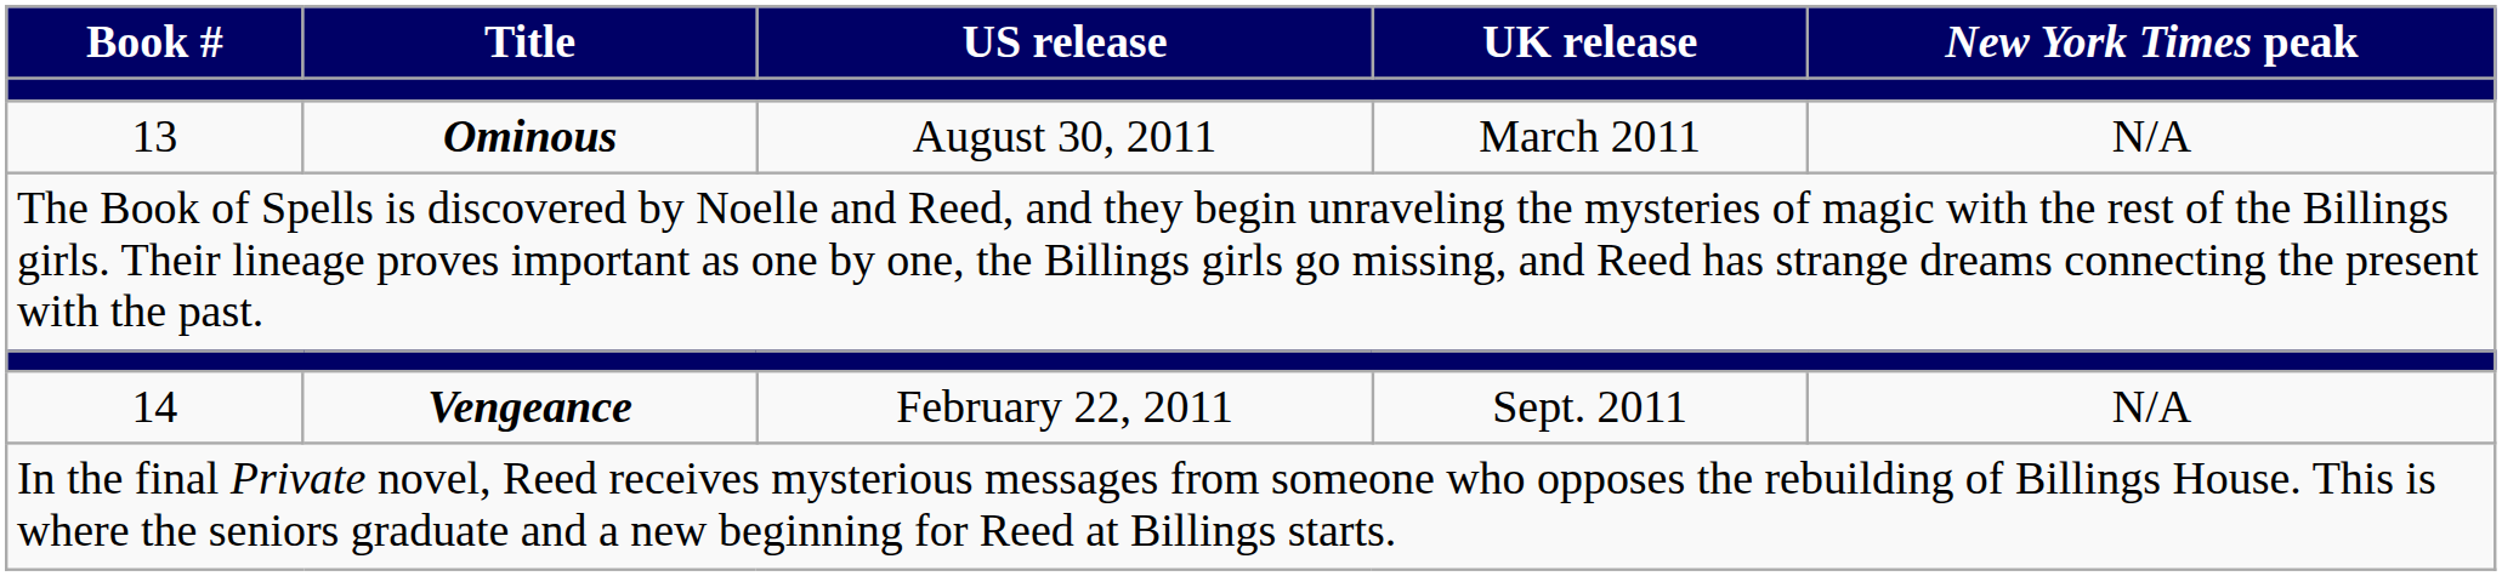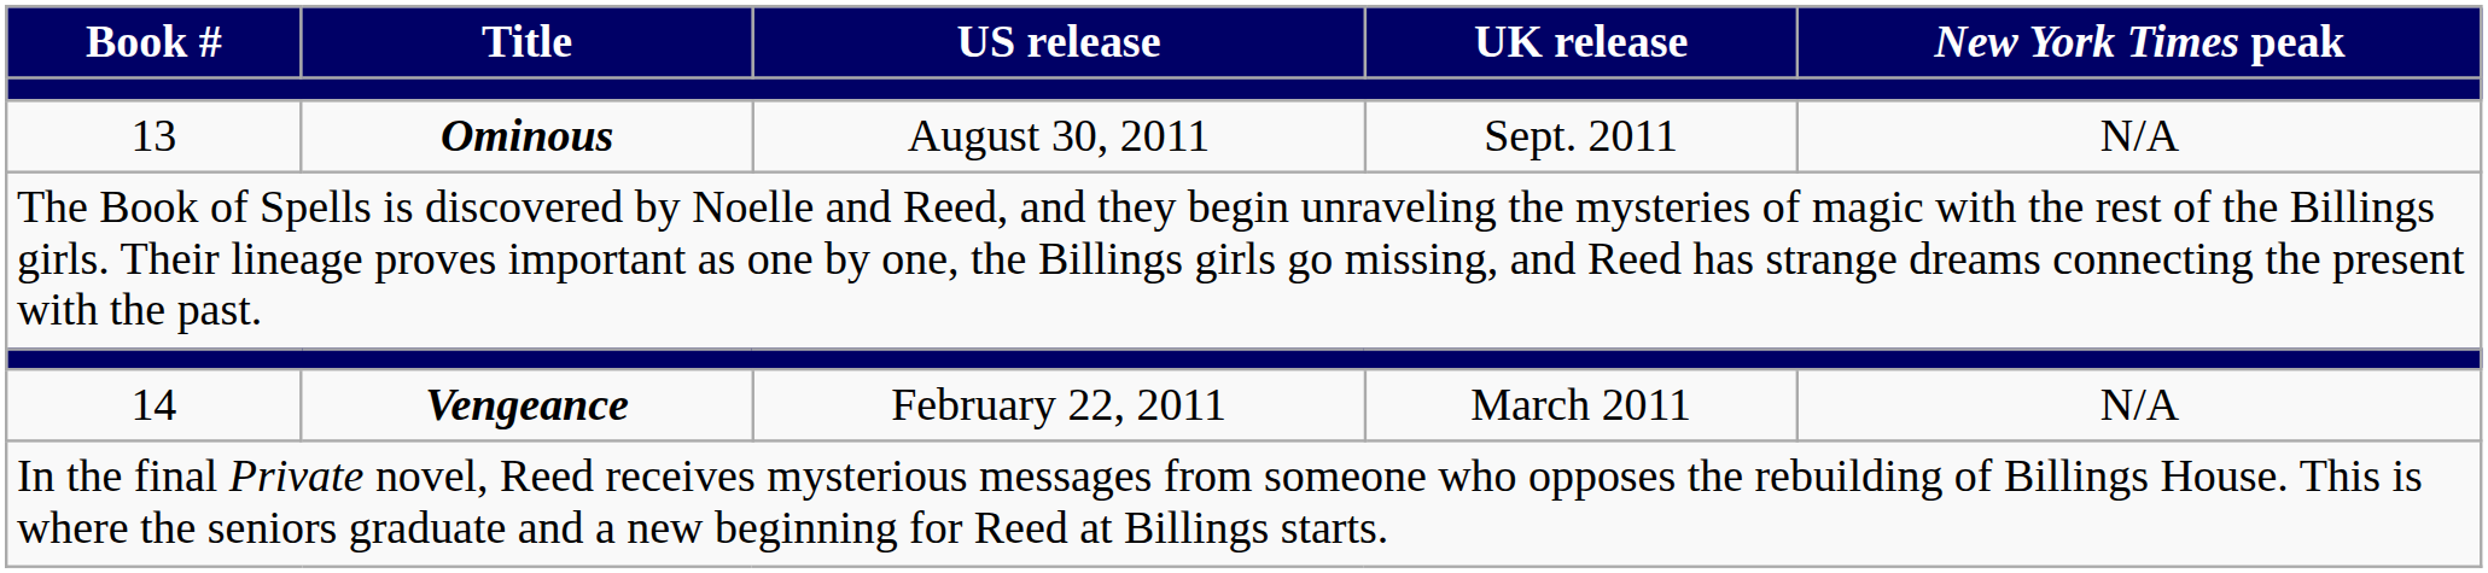13 | UK release: March 2011 -> Sept. 2011
14 | UK release: Sept. 2011 -> March 2011
